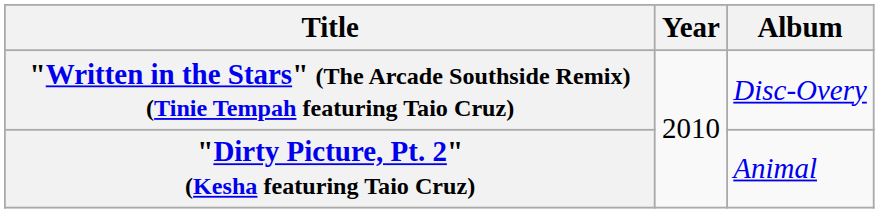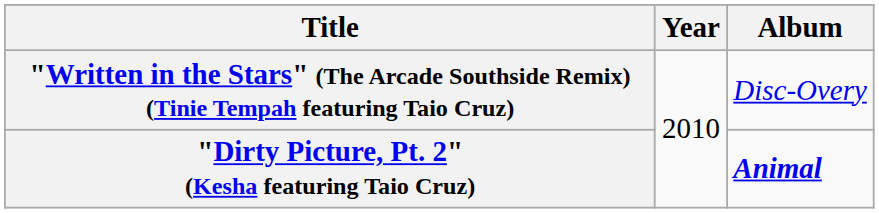"Dirty Picture, Pt. 2" (Kesha featuring Taio Cruz) | Album: normal -> bold
